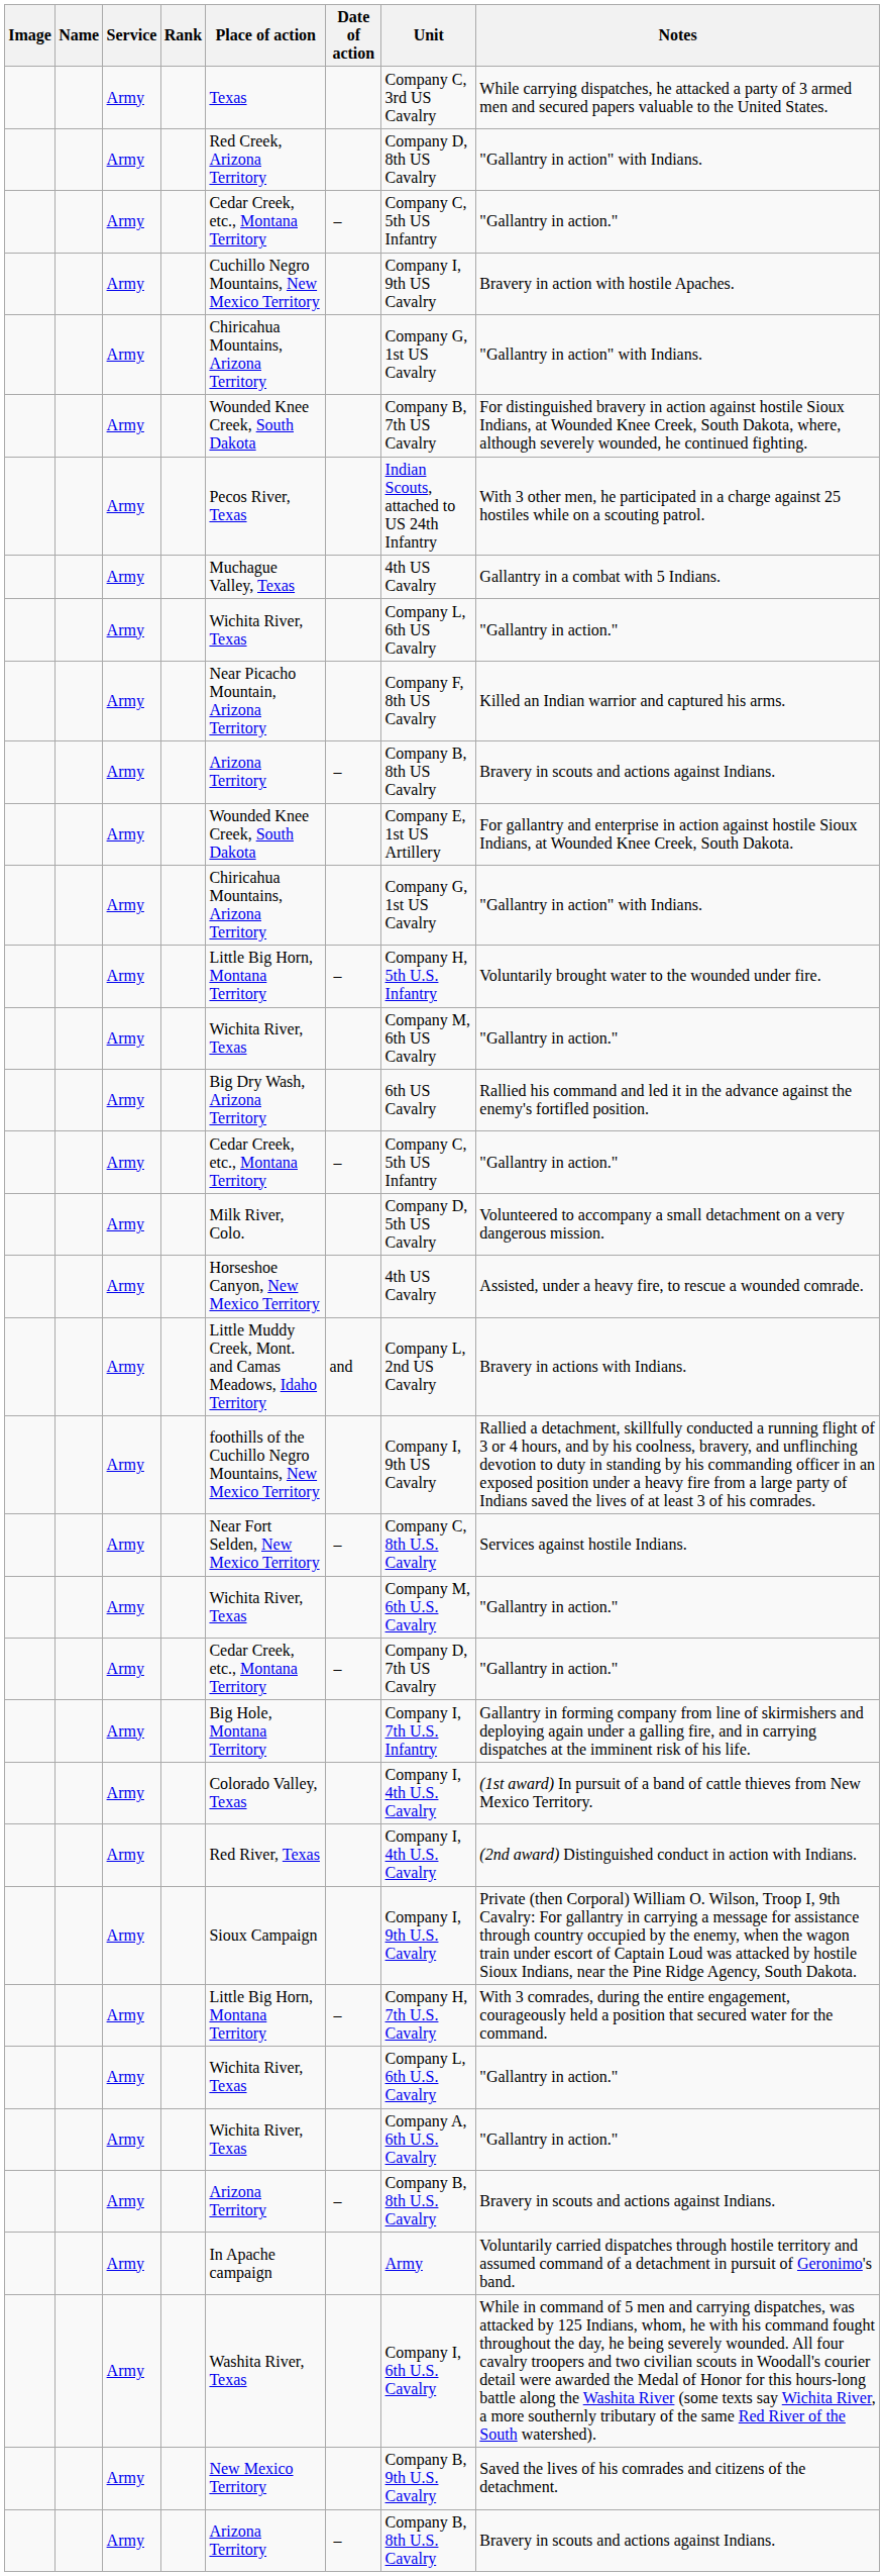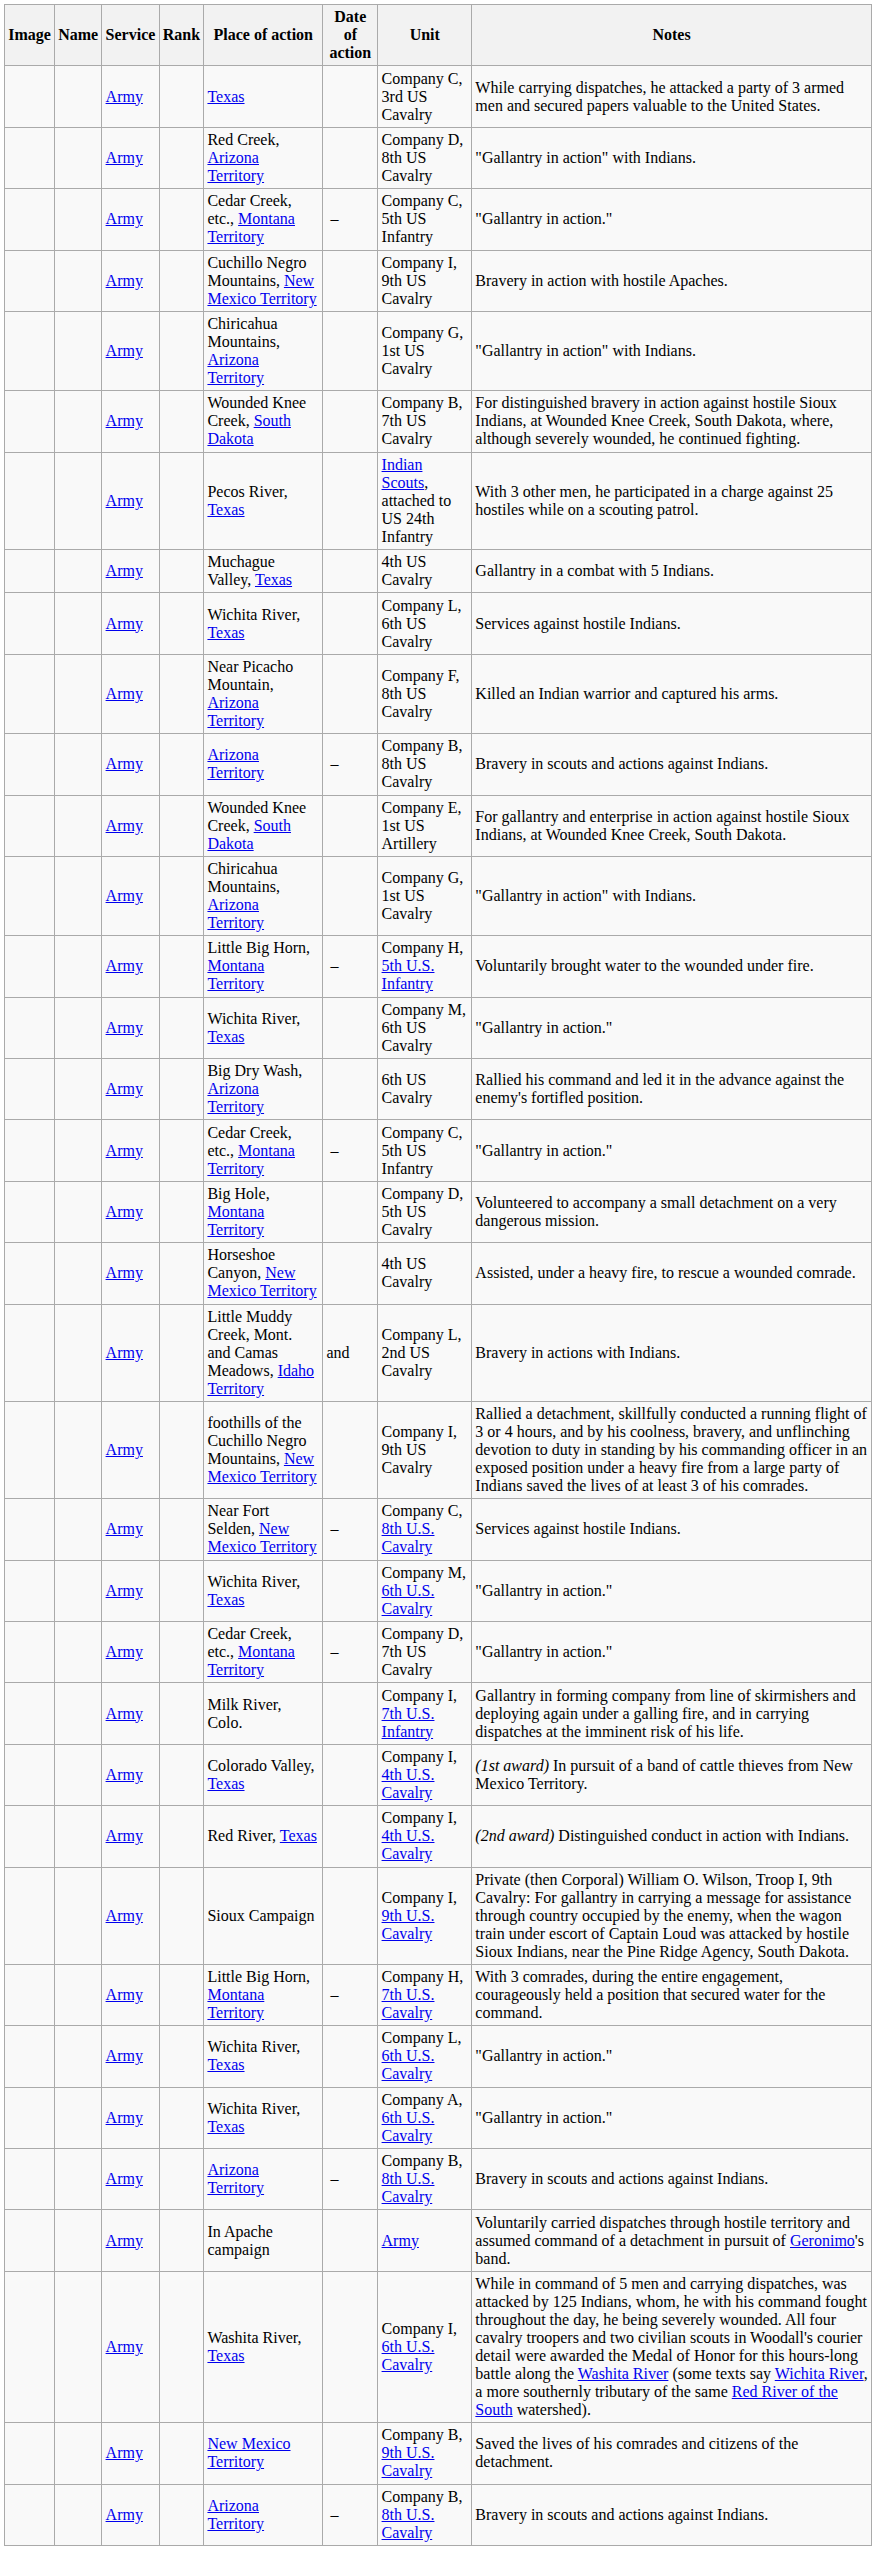row 10 | Notes: "Gallantry in action." -> Services against hostile Indians.
row 19 | Place of action: Milk River, Colo. -> Big Hole, Montana Territory
row 26 | Place of action: Big Hole, Montana Territory -> Milk River, Colo.
